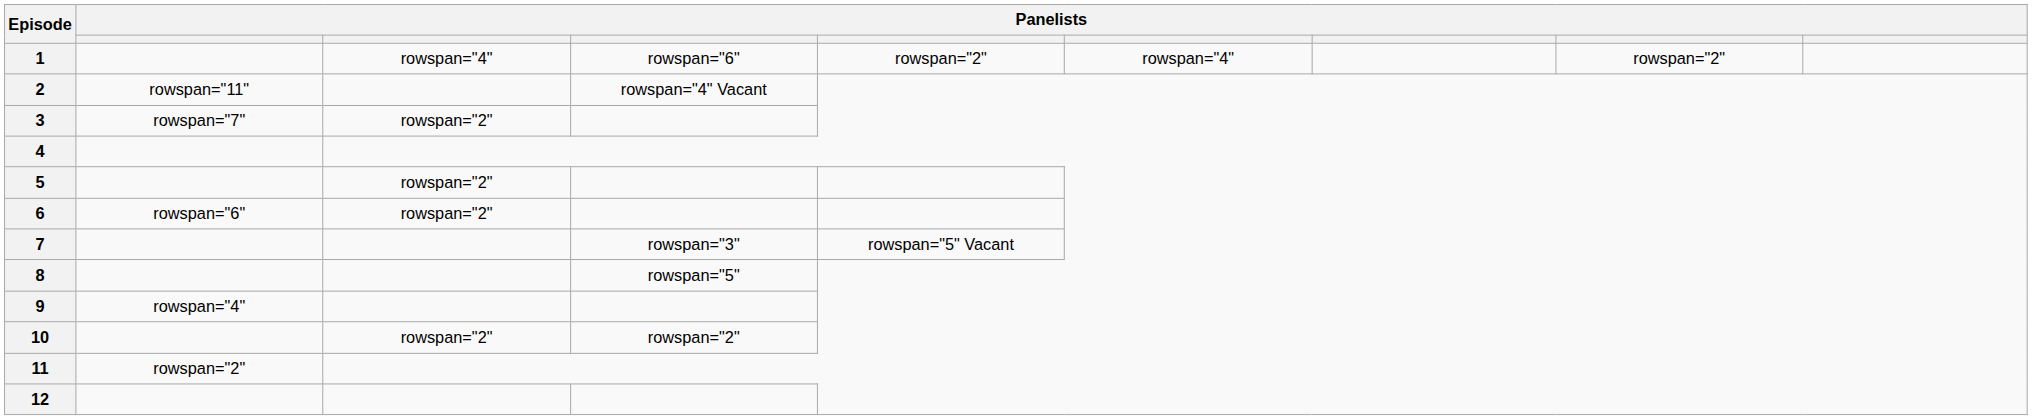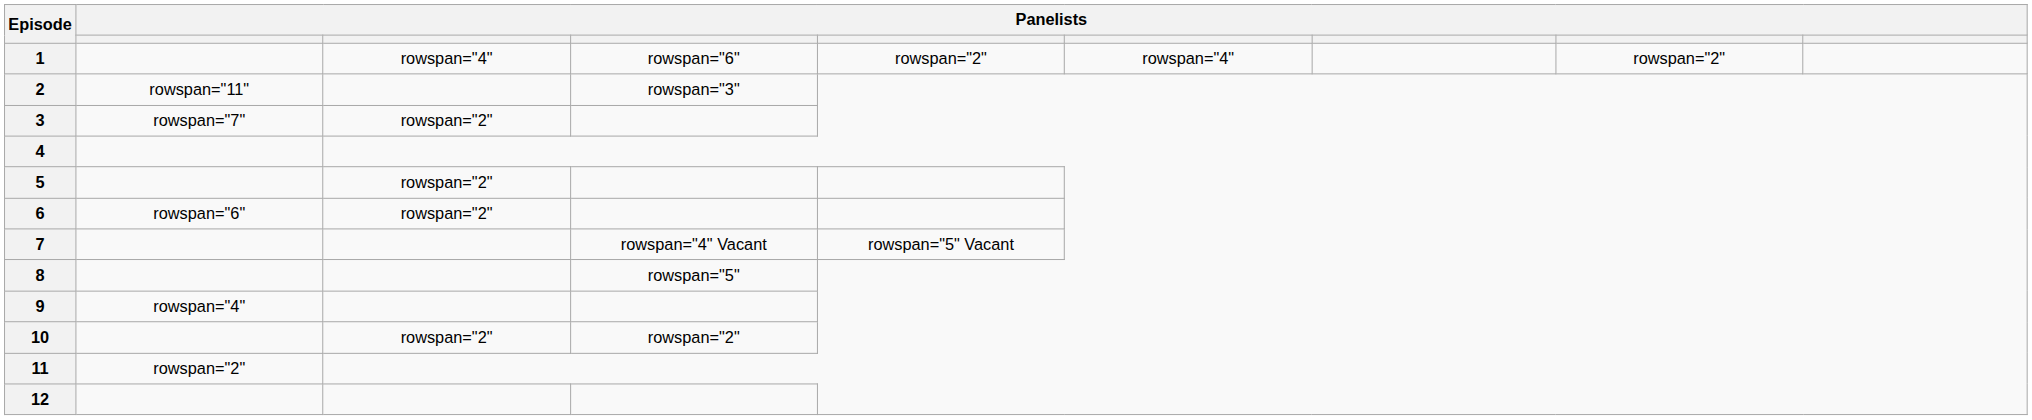2 | column 4: rowspan="4" Vacant -> rowspan="3"
7 | column 4: rowspan="3" -> rowspan="4" Vacant
